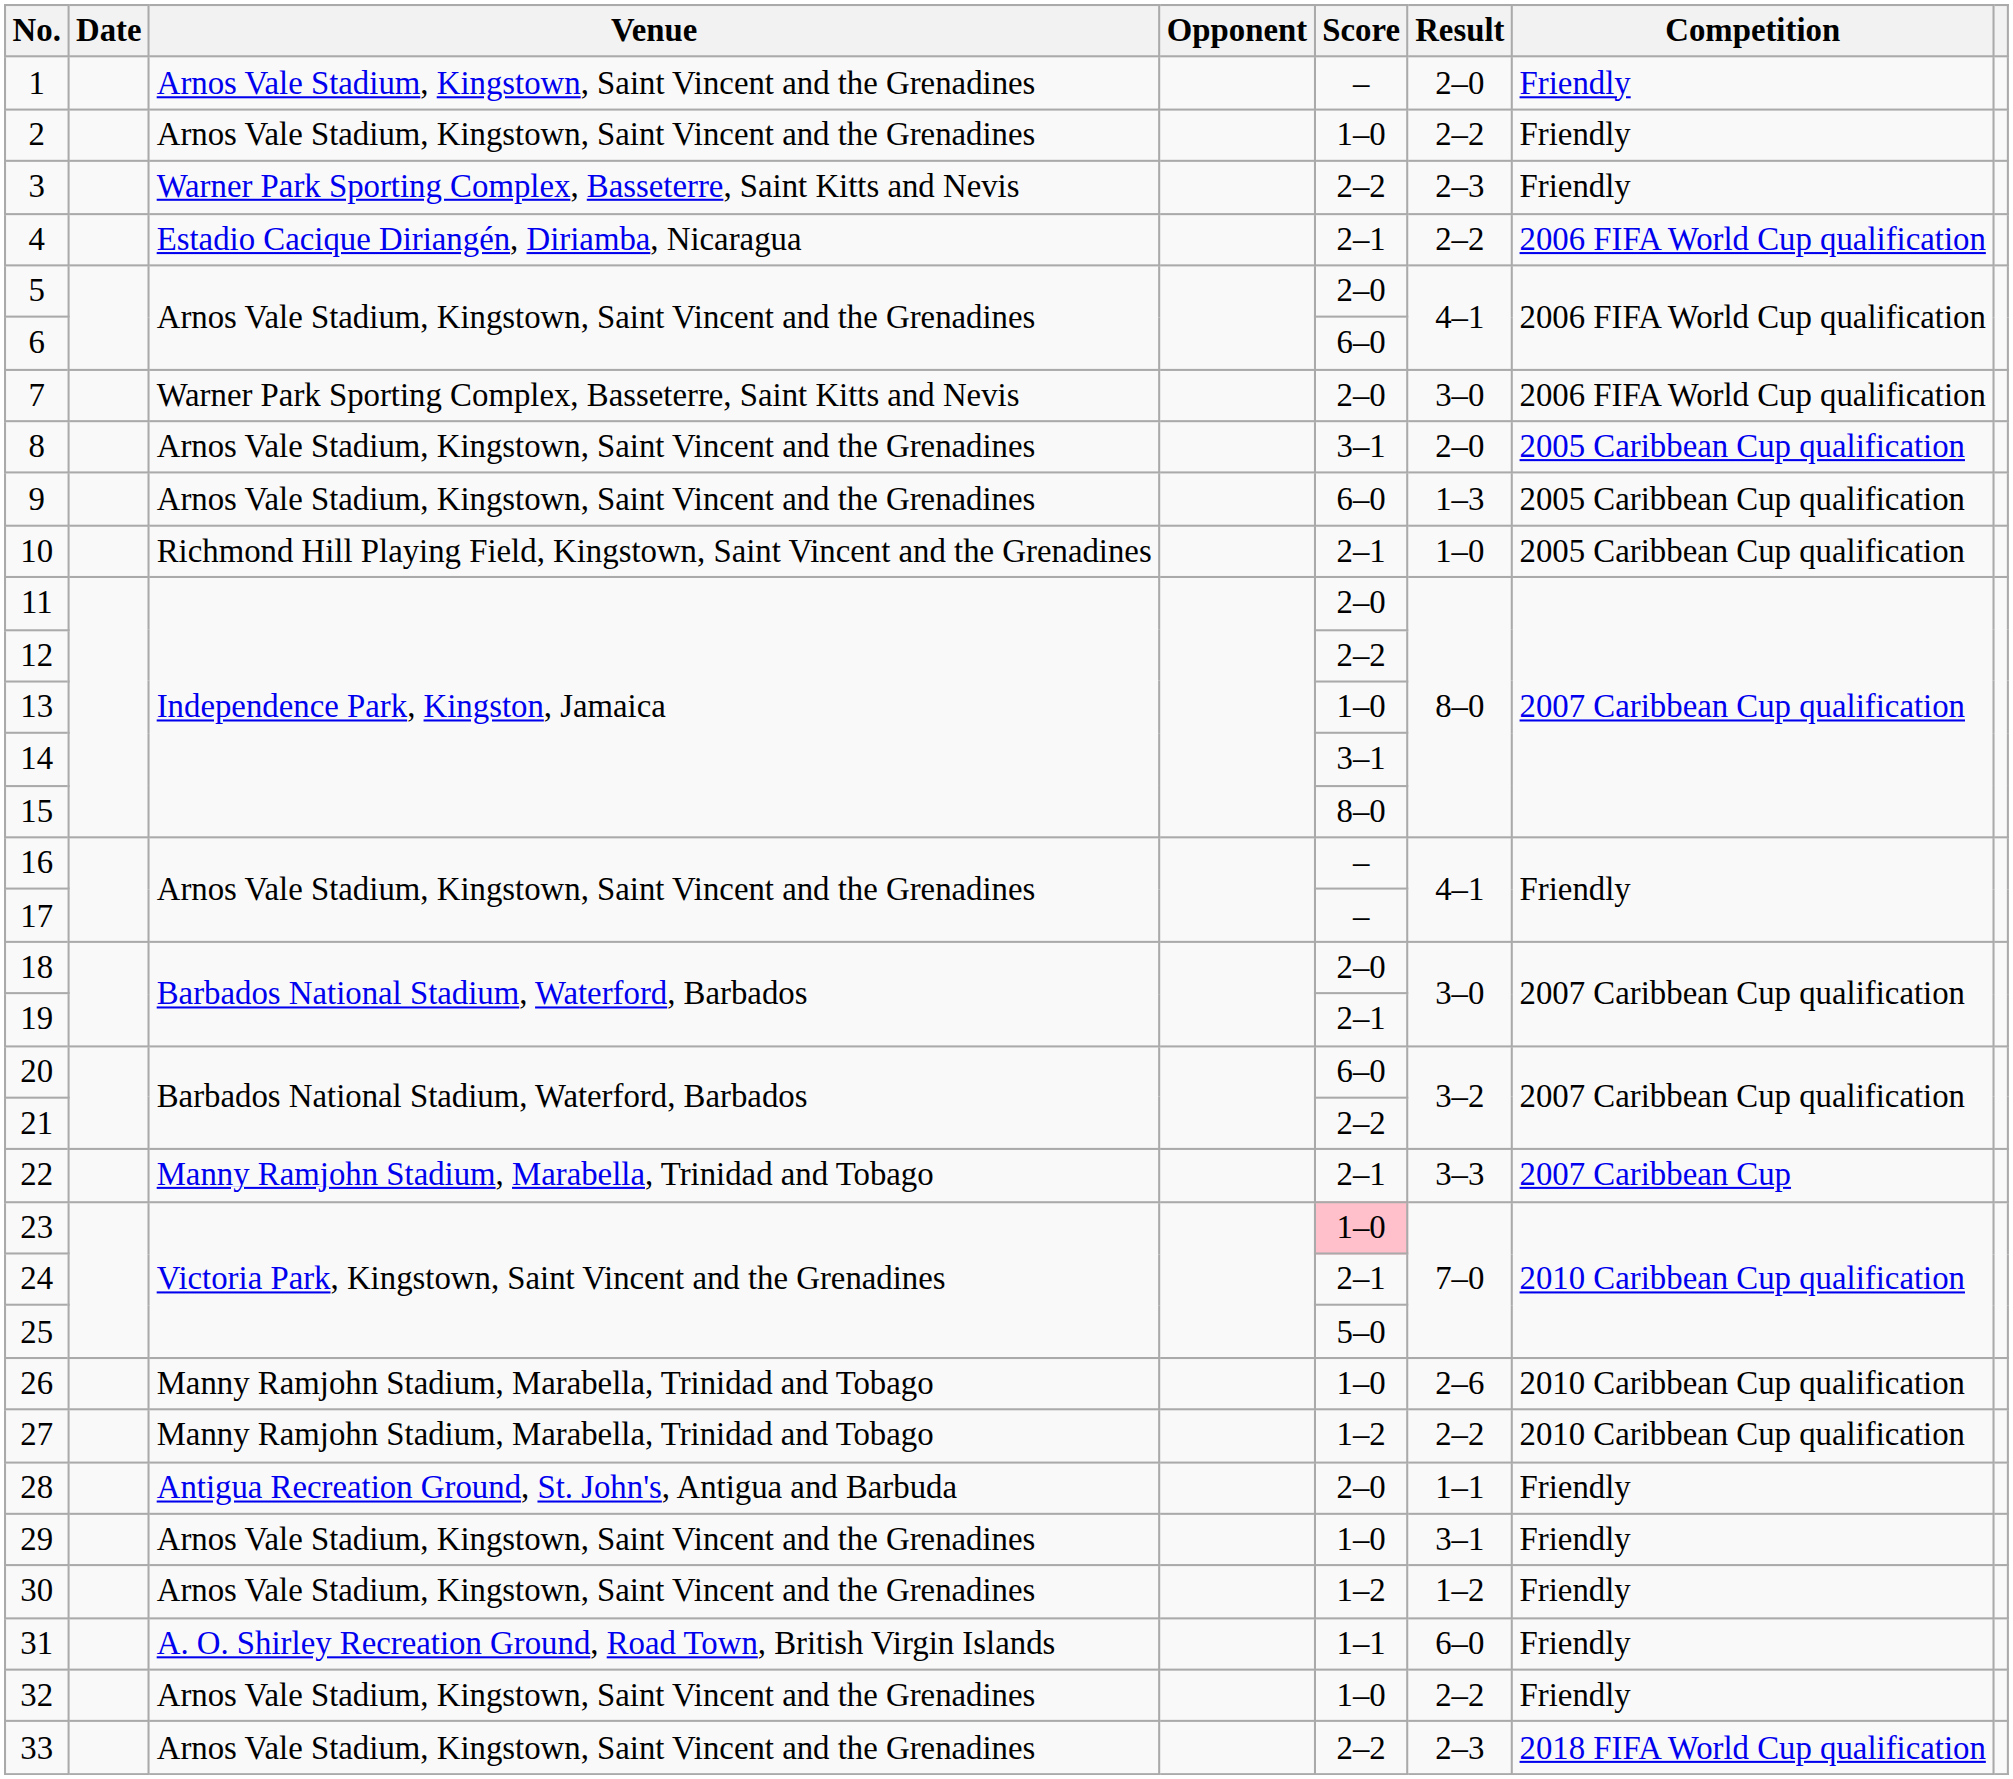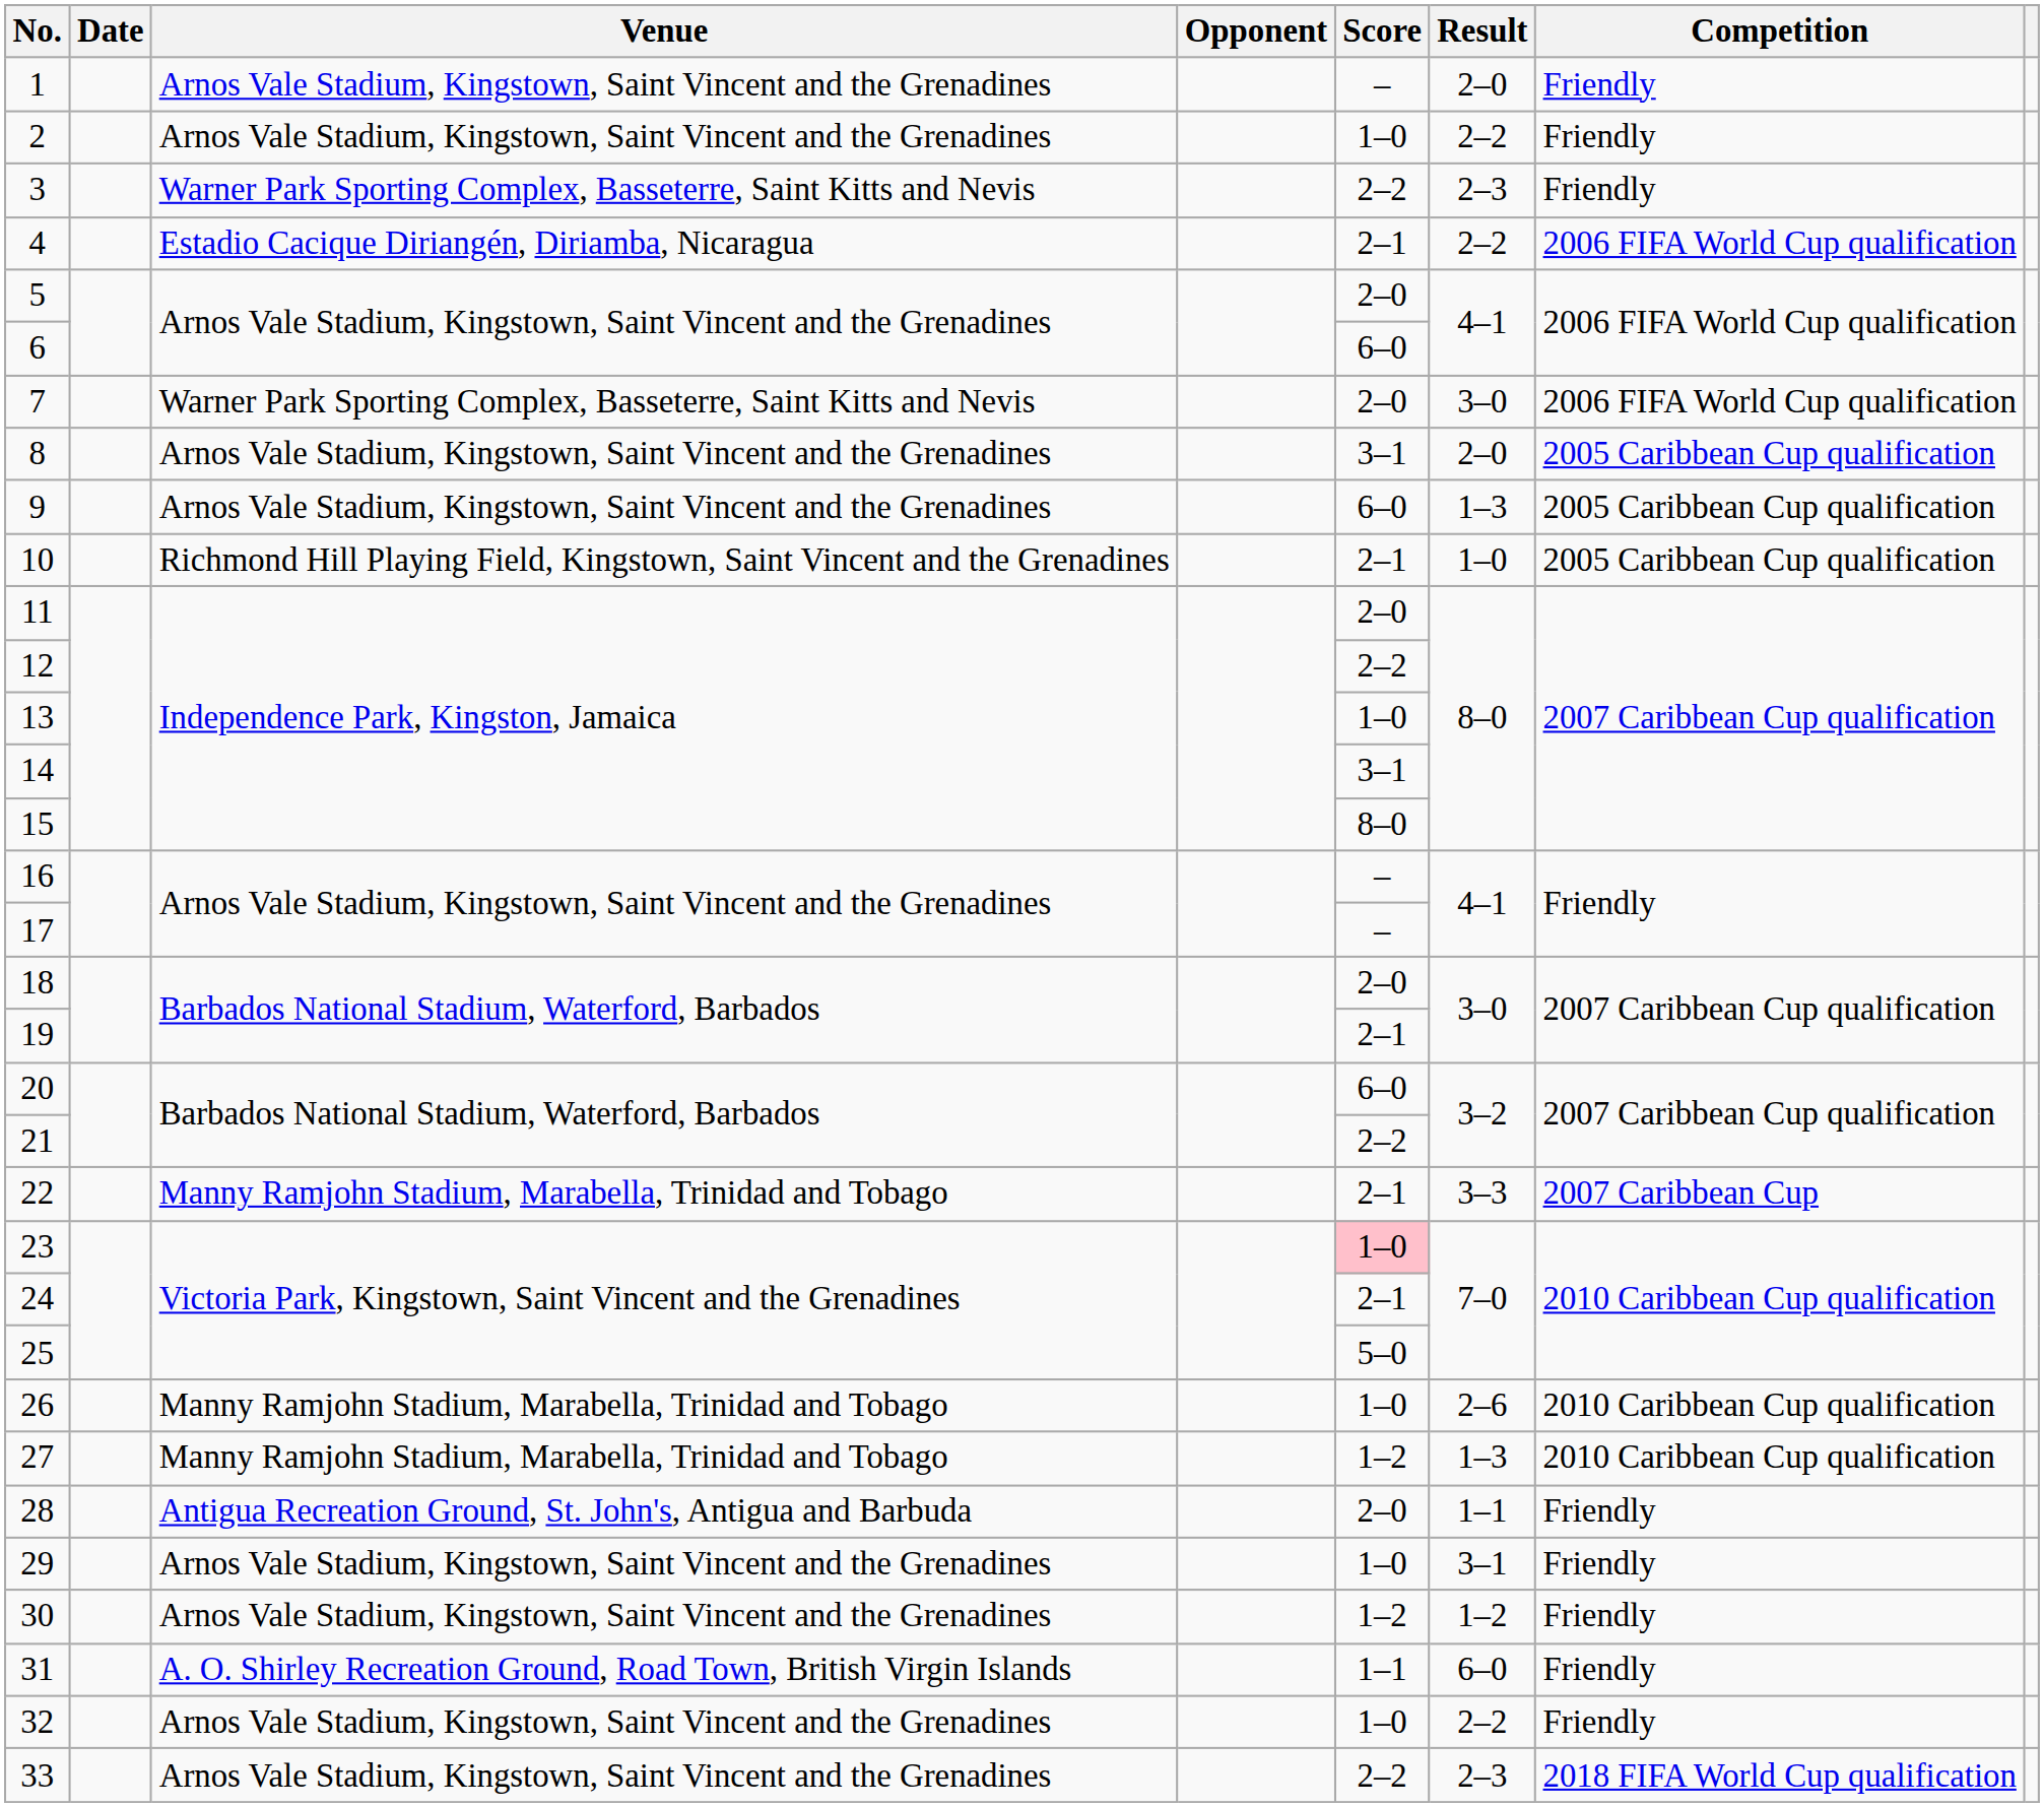27 | Result: 2–2 -> 1–3
